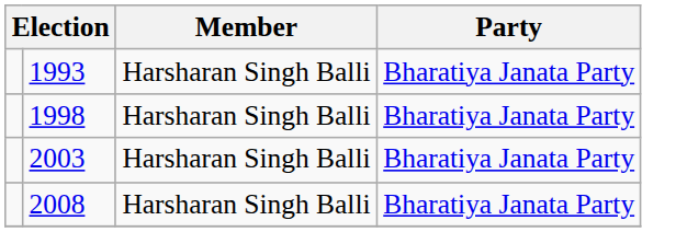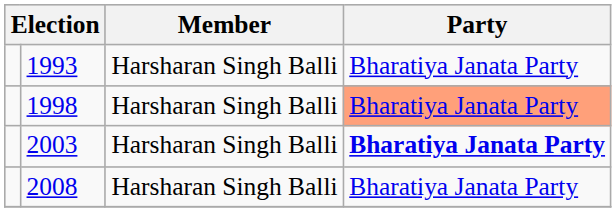1998 | Party: no background -> lightsalmon background
2003 | Party: normal -> bold
